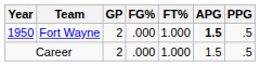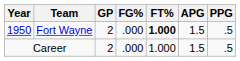1950 | FT%: normal -> bold
1950 | APG: bold -> normal
